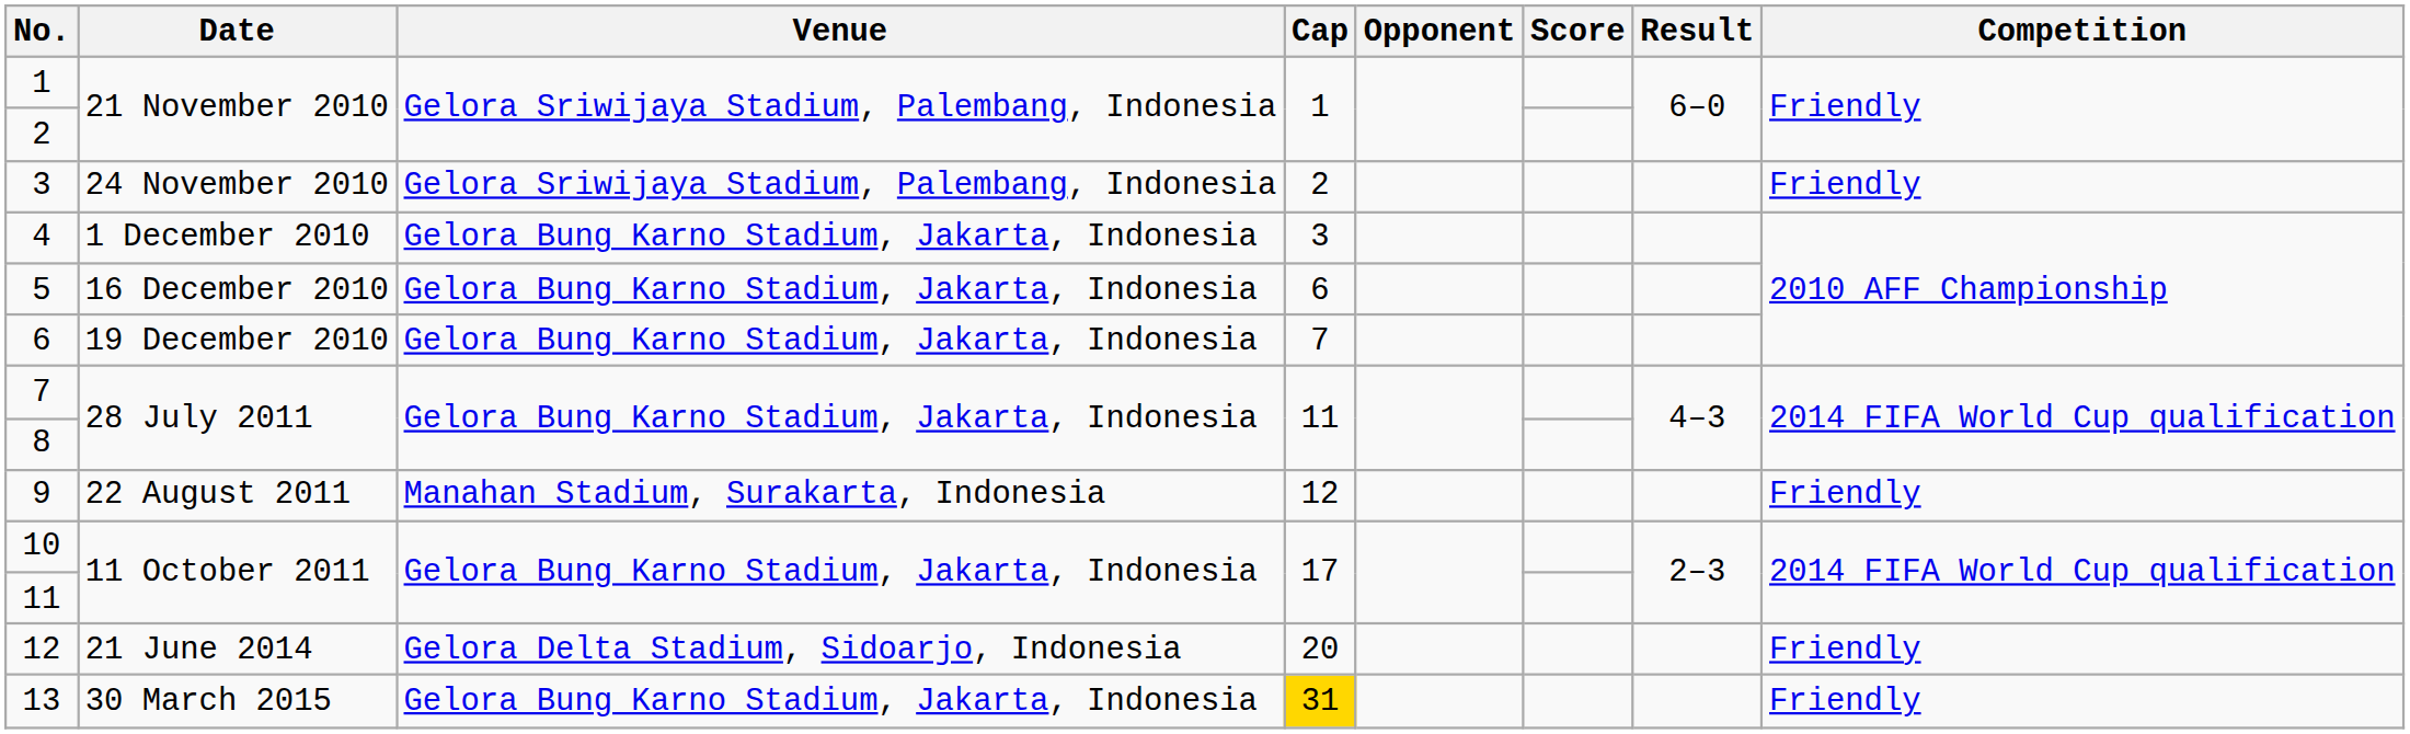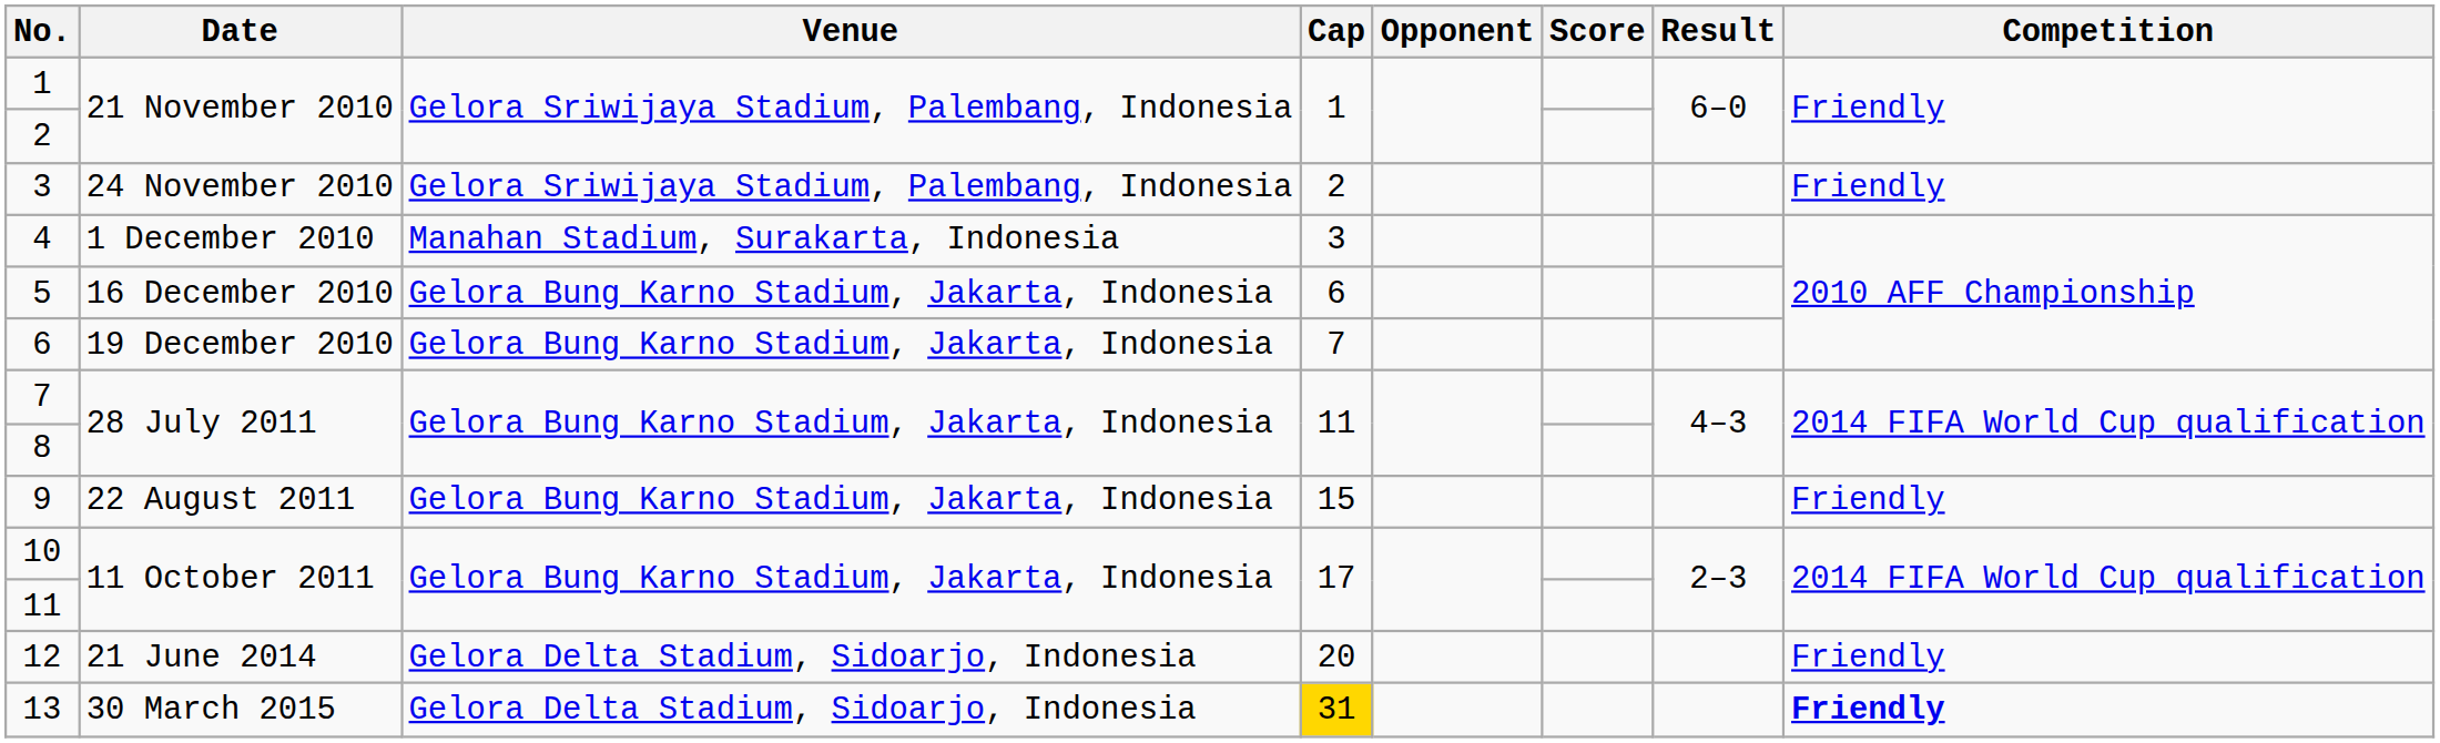4 | Venue: Gelora Bung Karno Stadium, Jakarta, Indonesia -> Manahan Stadium, Surakarta, Indonesia
9 | Venue: Manahan Stadium, Surakarta, Indonesia -> Gelora Bung Karno Stadium, Jakarta, Indonesia
9 | Cap: 12 -> 15
13 | Venue: Gelora Bung Karno Stadium, Jakarta, Indonesia -> Gelora Delta Stadium, Sidoarjo, Indonesia
13 | Competition: normal -> bold
